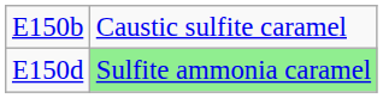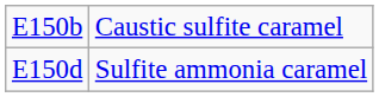E150d | column 2: lightgreen background -> no background
